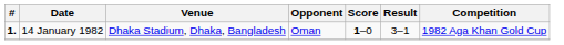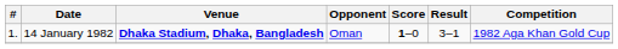14 January 1982 | #: bold -> normal
14 January 1982 | Venue: normal -> bold
